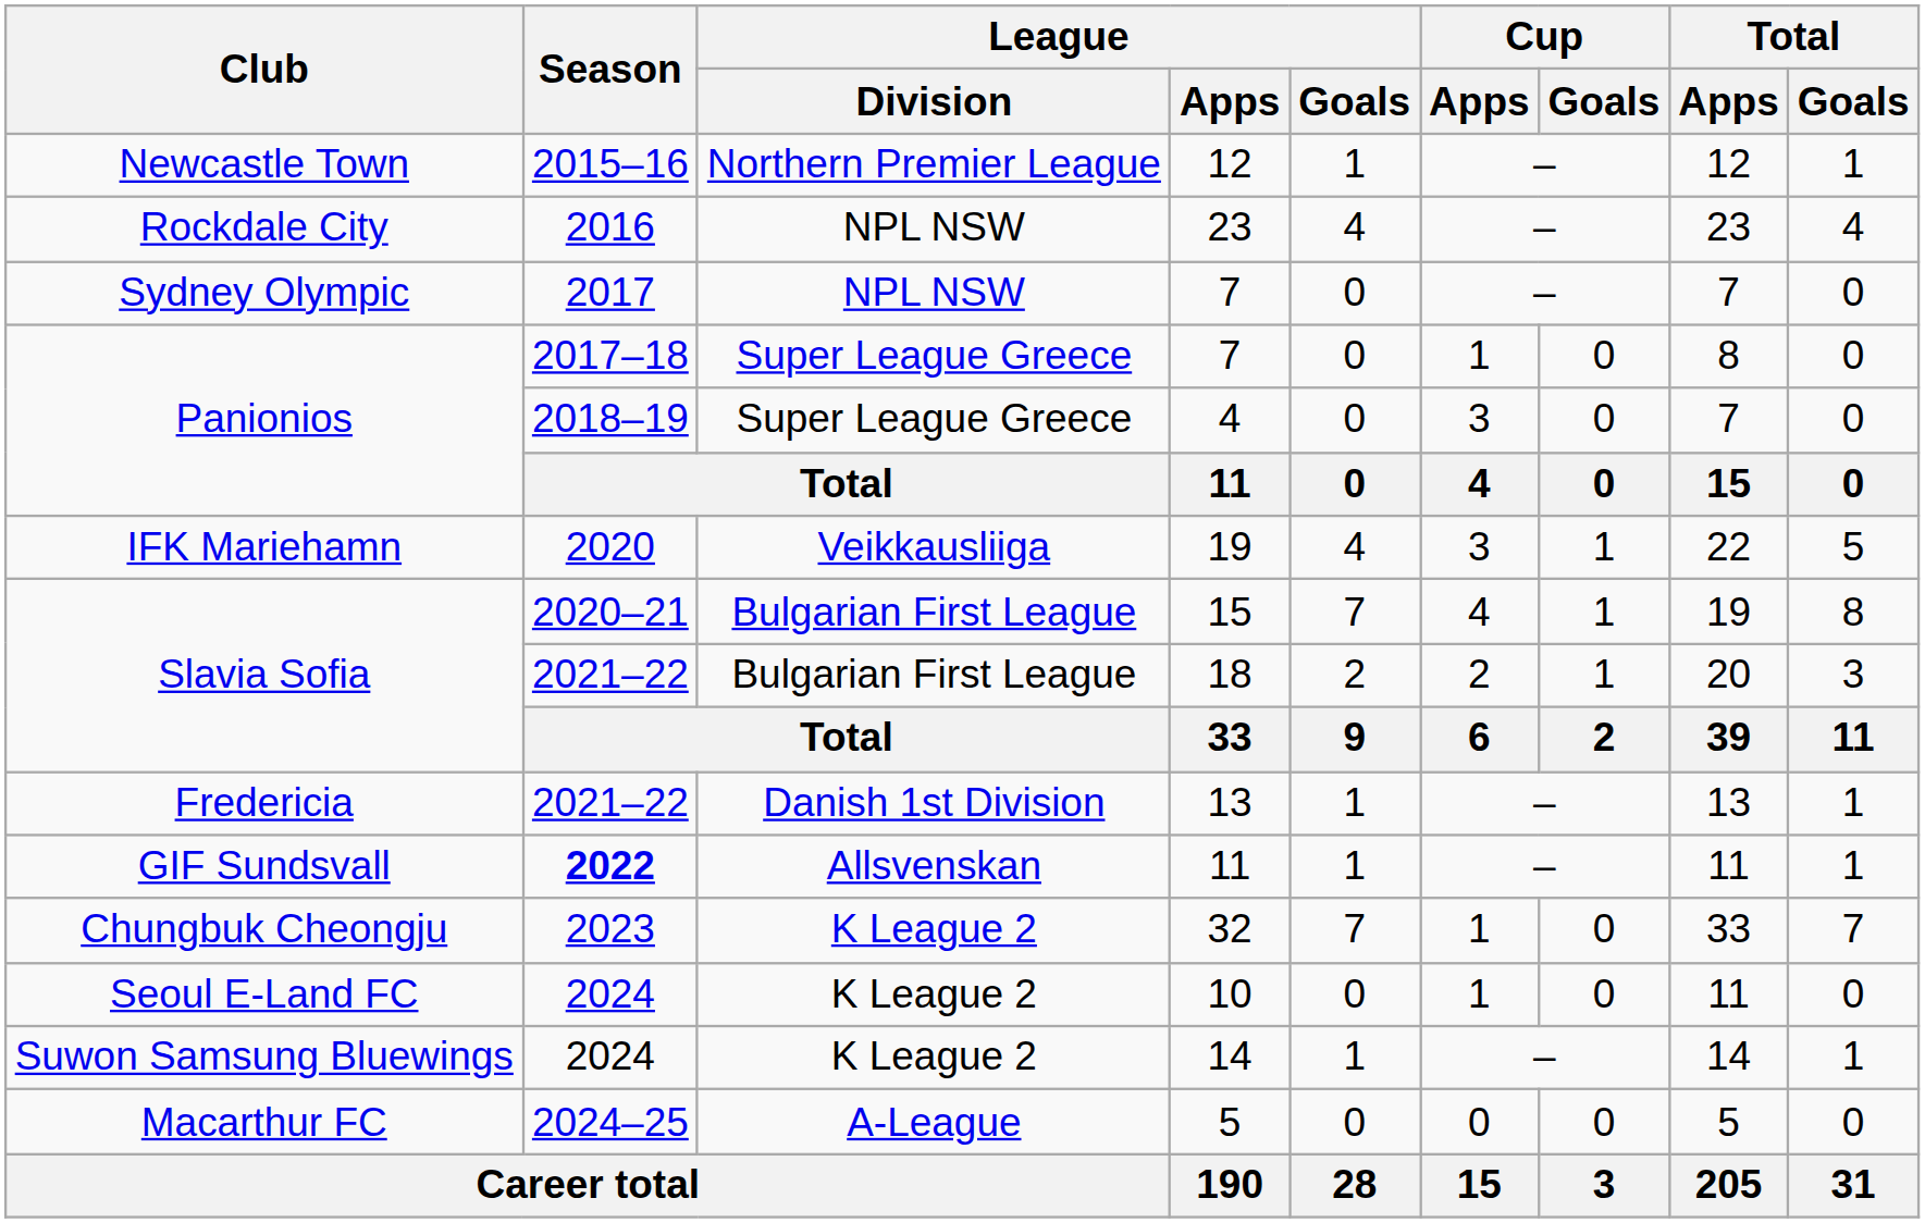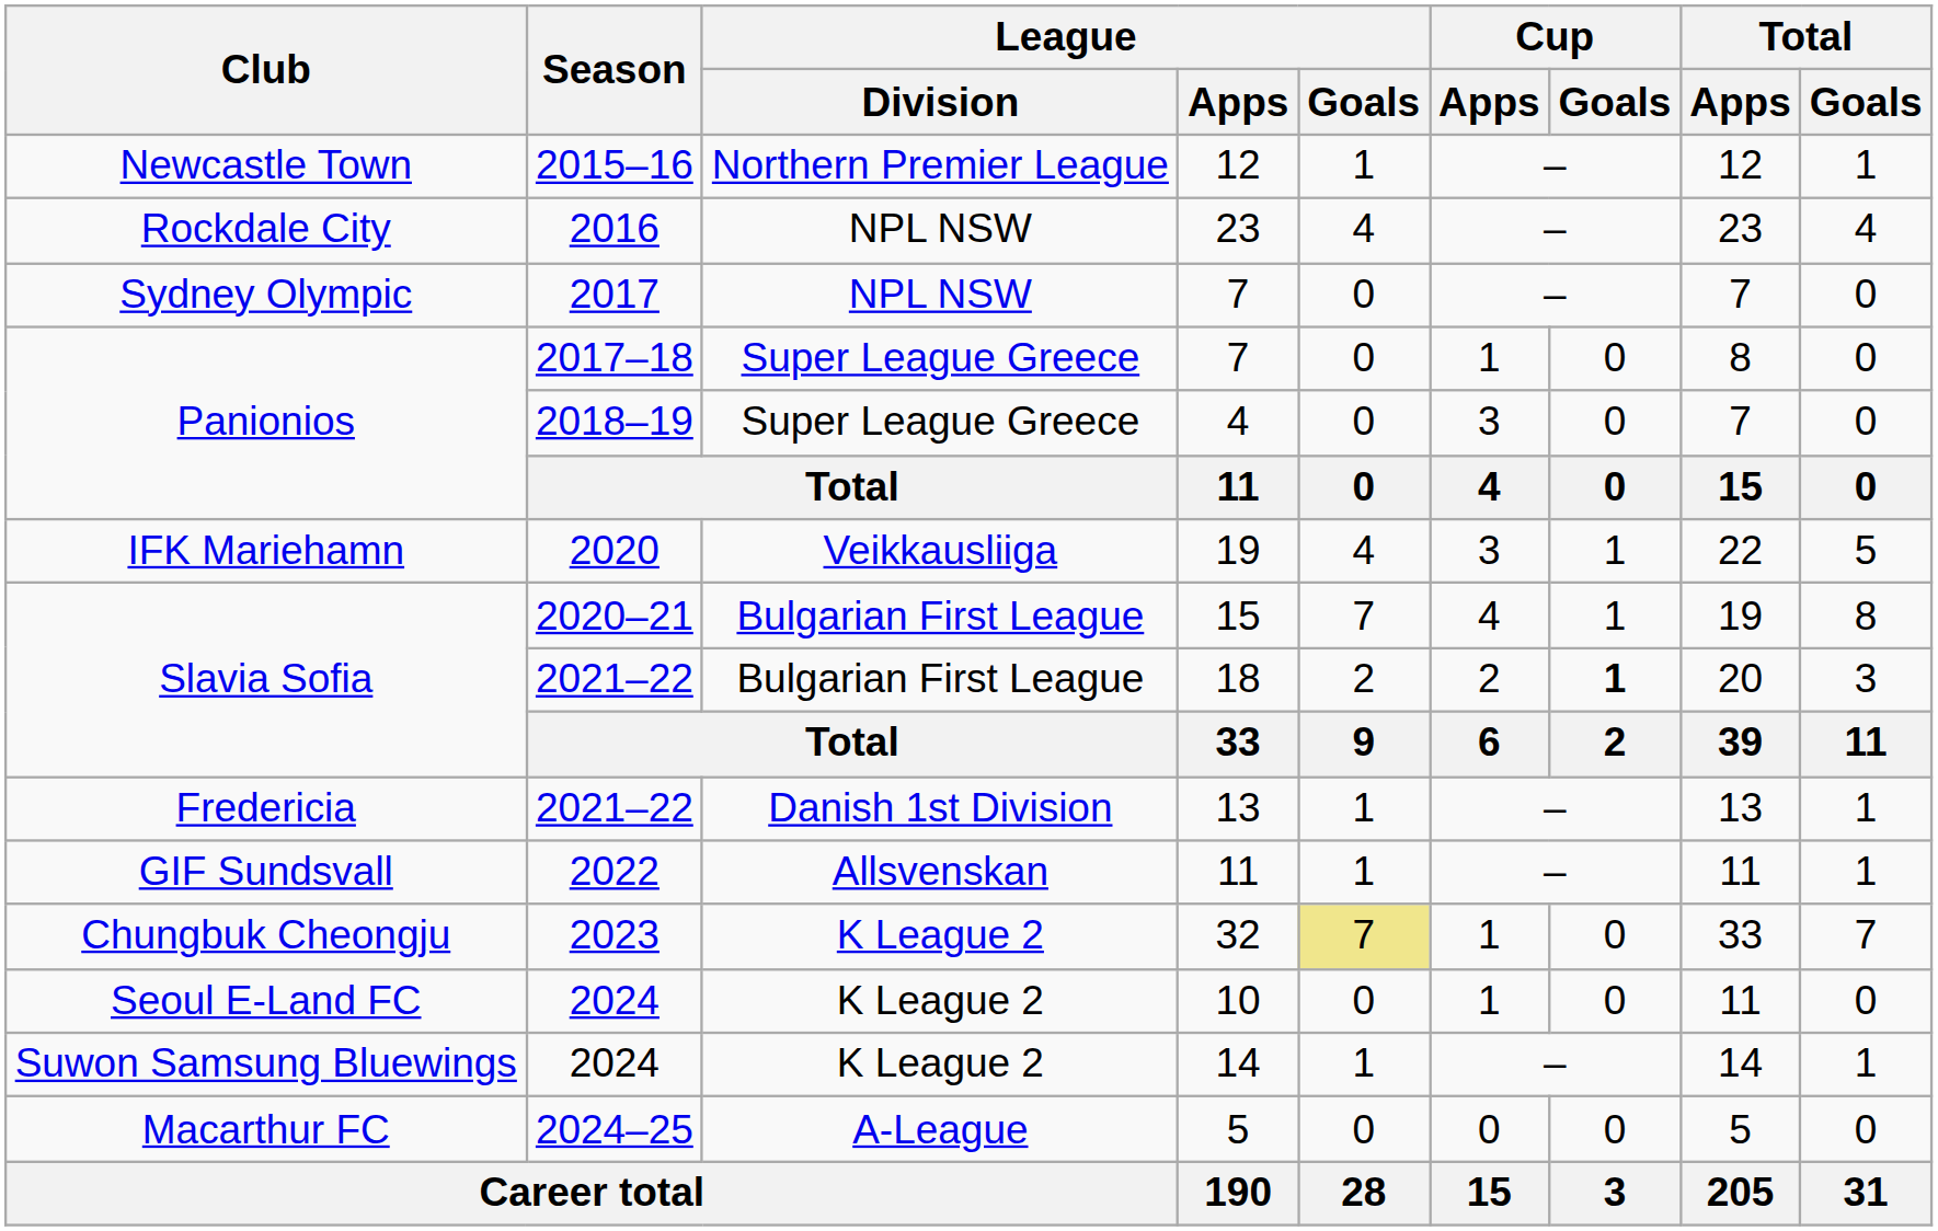18 | Cup / Goals: normal -> bold
GIF Sundsvall / 11 | Season: bold -> normal
32 | League / Goals: no background -> khaki background
